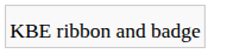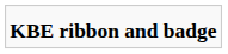row 1 | column 1: normal -> bold
